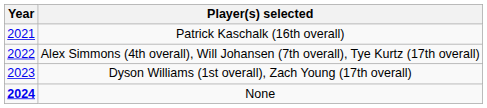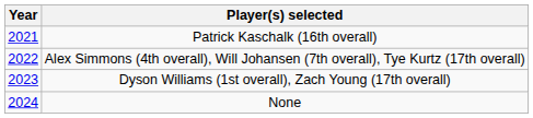None | Year: bold -> normal
